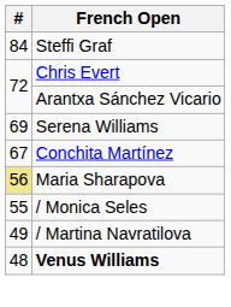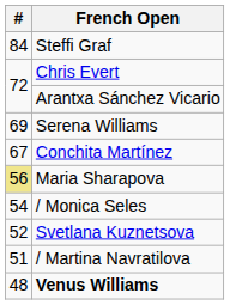/ Monica Seles | #: 55 -> 54
+ row: 52 | Svetlana Kuznetsova
/ Martina Navratilova | #: 49 -> 51
